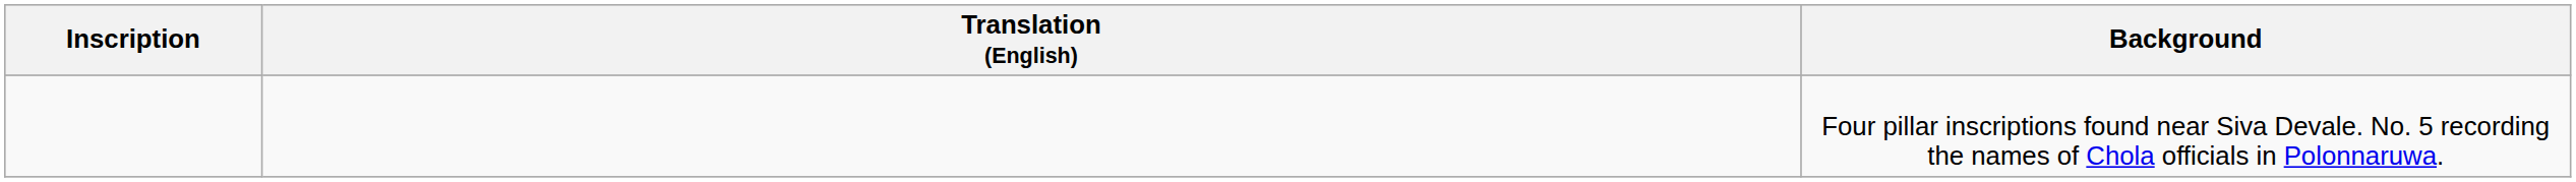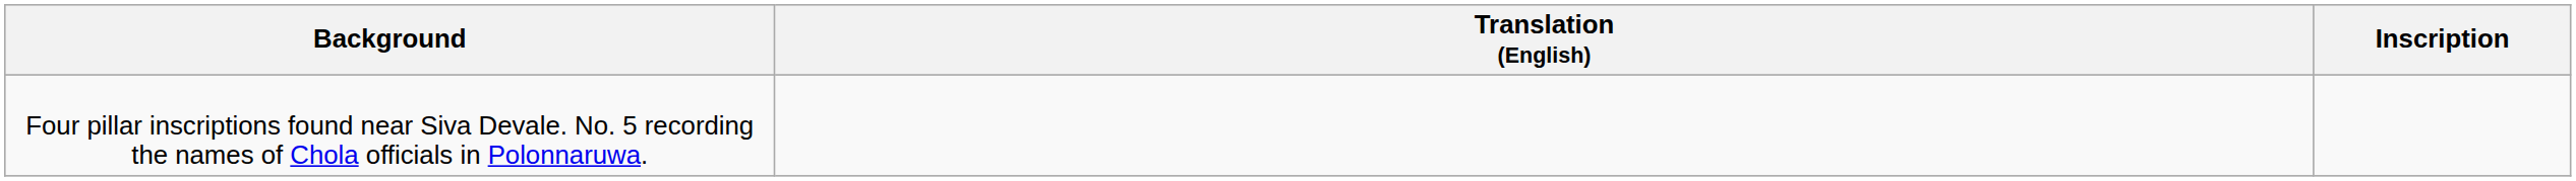columns swapped: Background <-> Inscription
